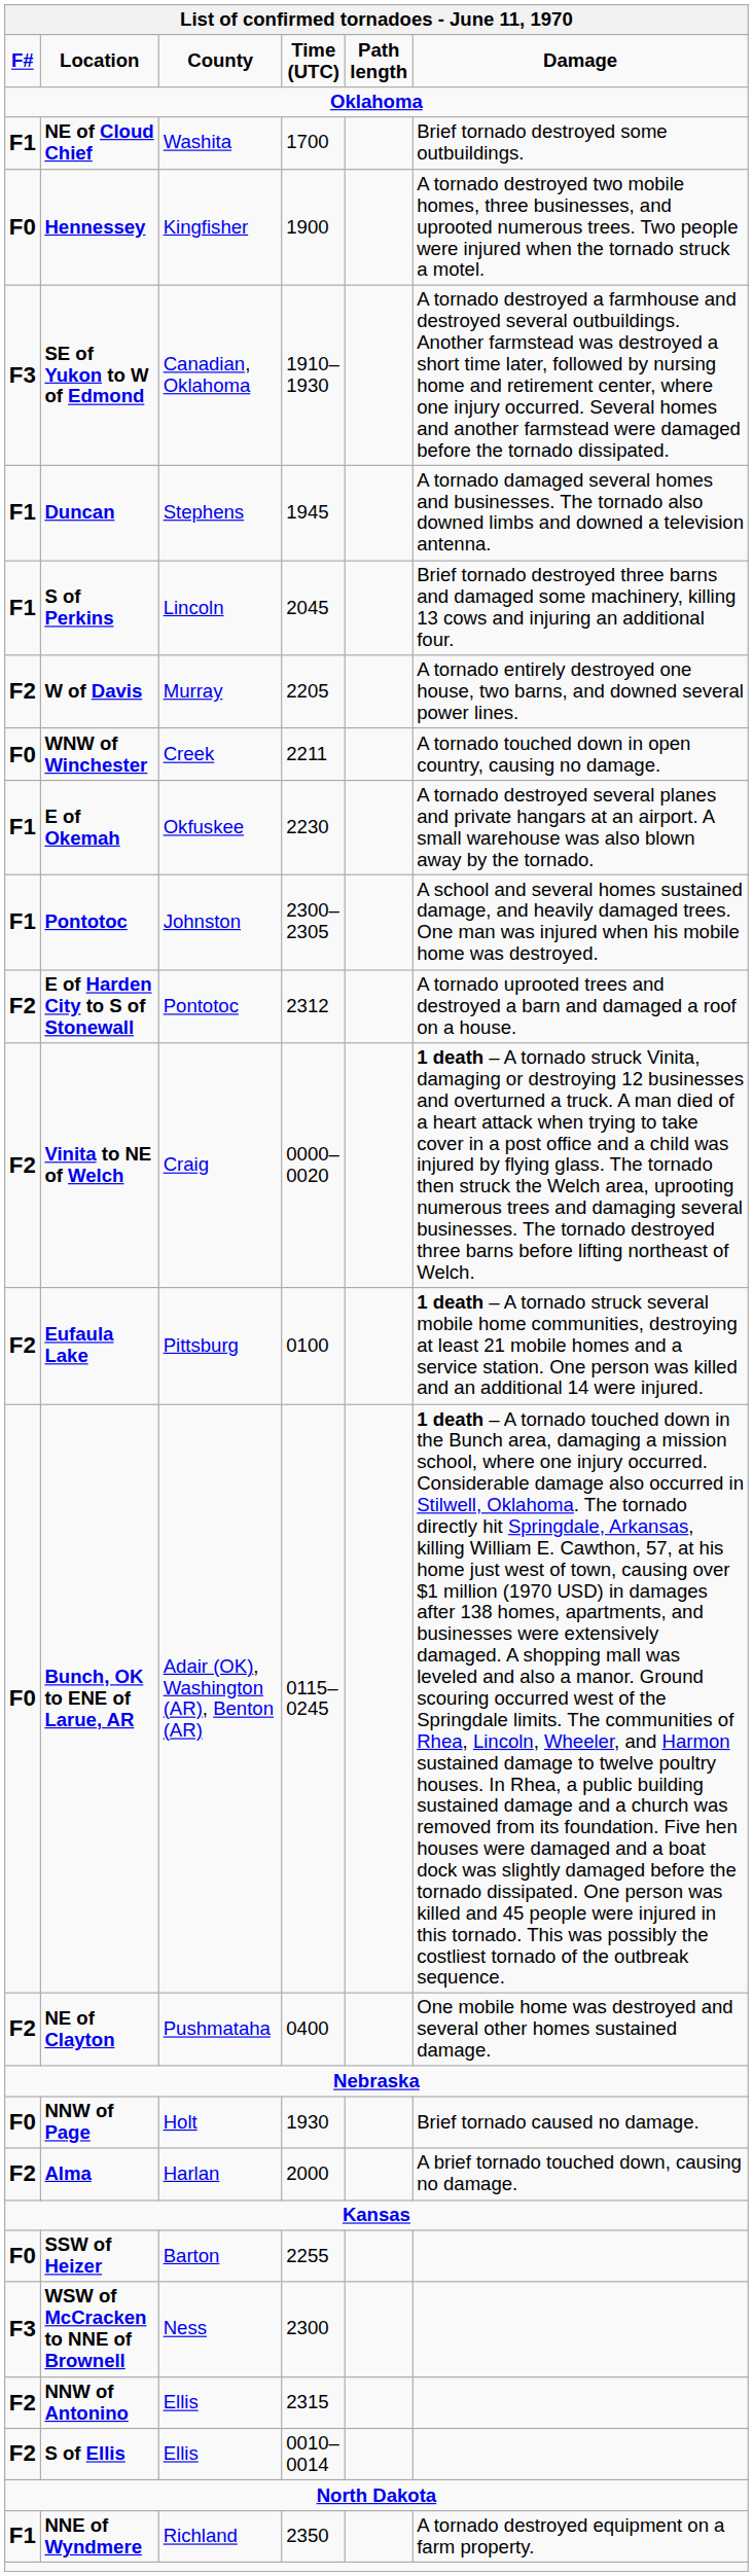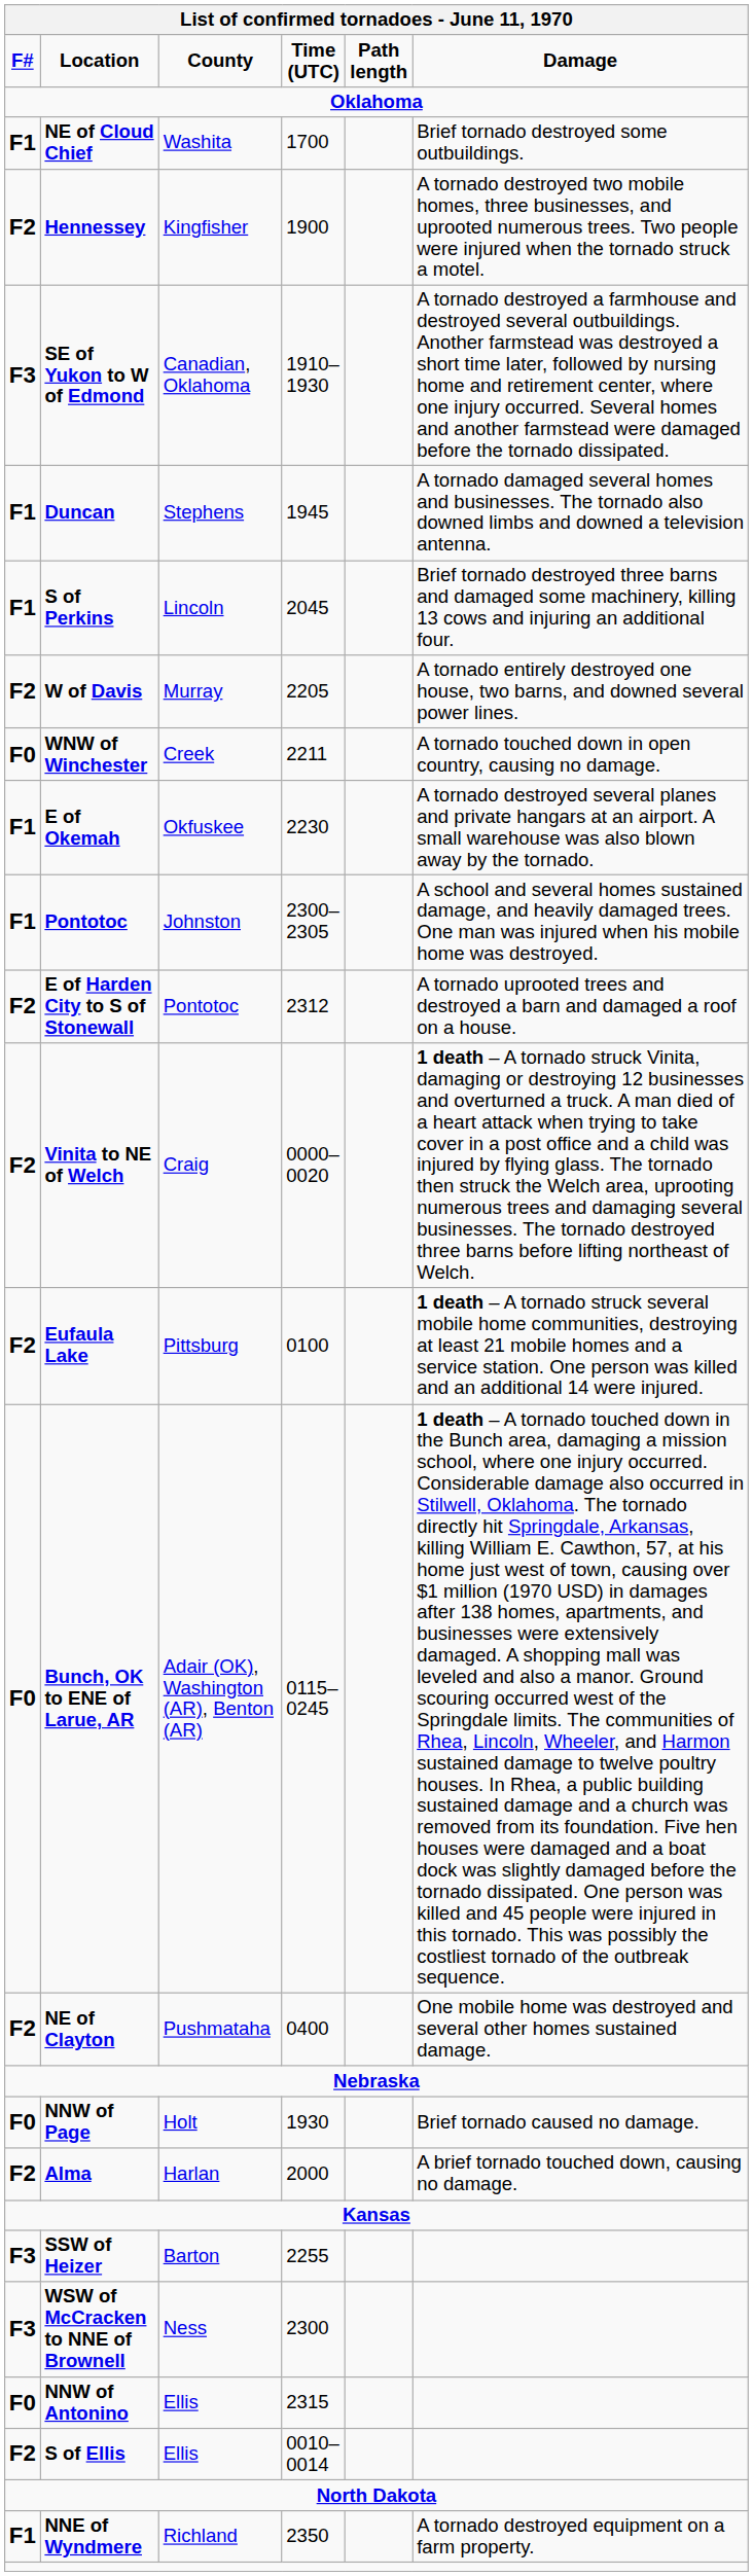Hennessey | List of confirmed tornadoes - June 11, 1970 / F#: F0 -> F2
SSW of Heizer | List of confirmed tornadoes - June 11, 1970 / F#: F0 -> F3
NNW of Antonino | List of confirmed tornadoes - June 11, 1970 / F#: F2 -> F0
